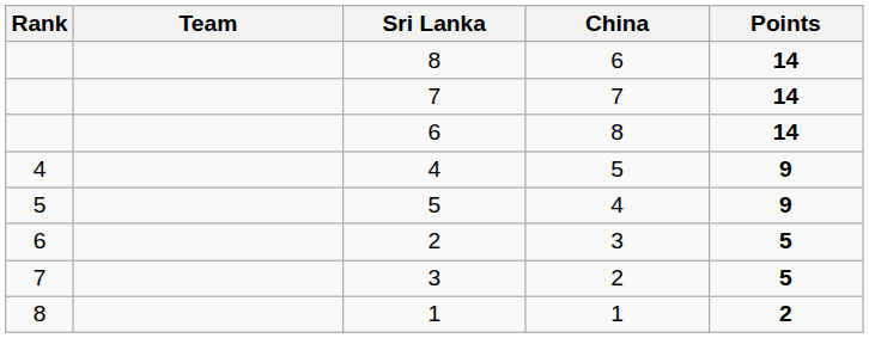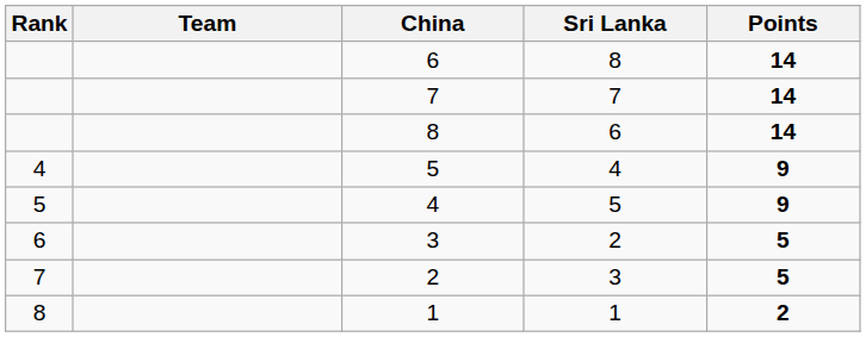columns swapped: China <-> Sri Lanka
